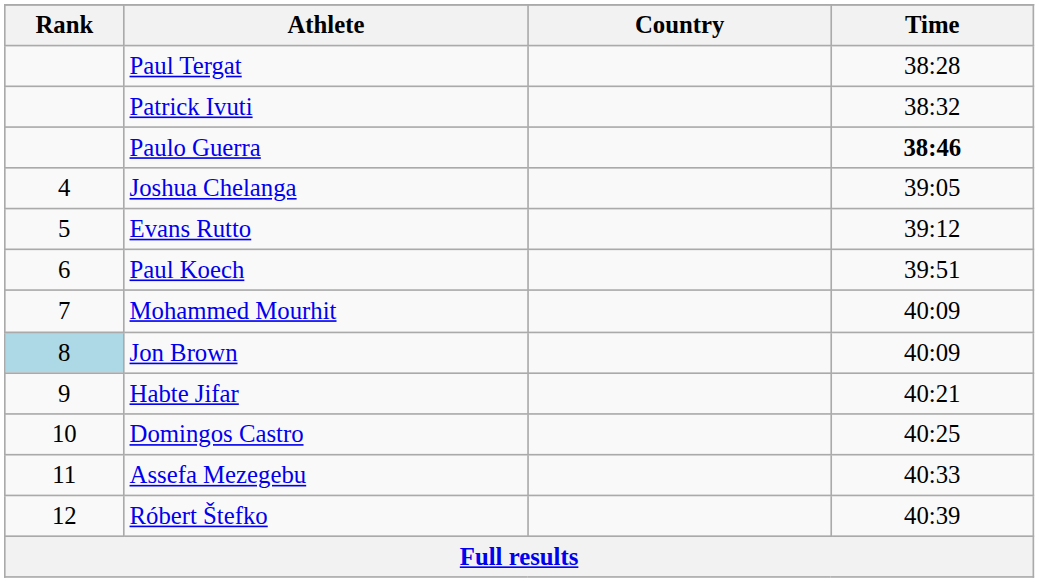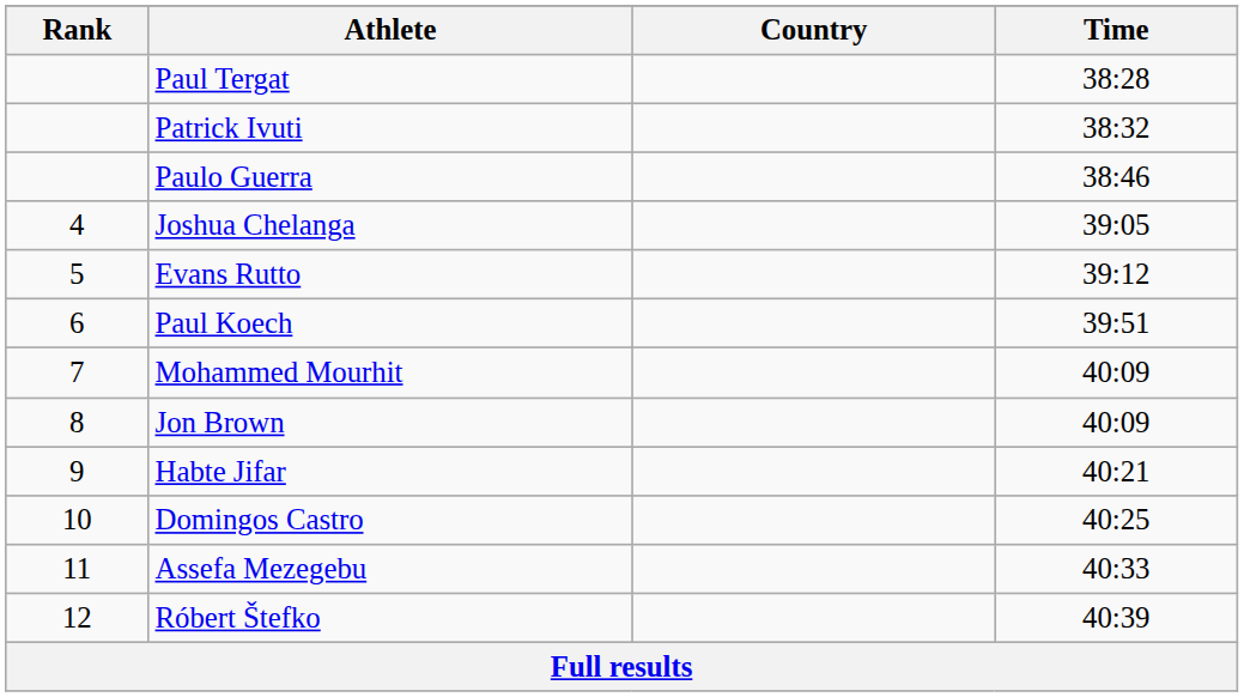Paulo Guerra | Time: bold -> normal
Jon Brown | Rank: lightblue background -> no background
